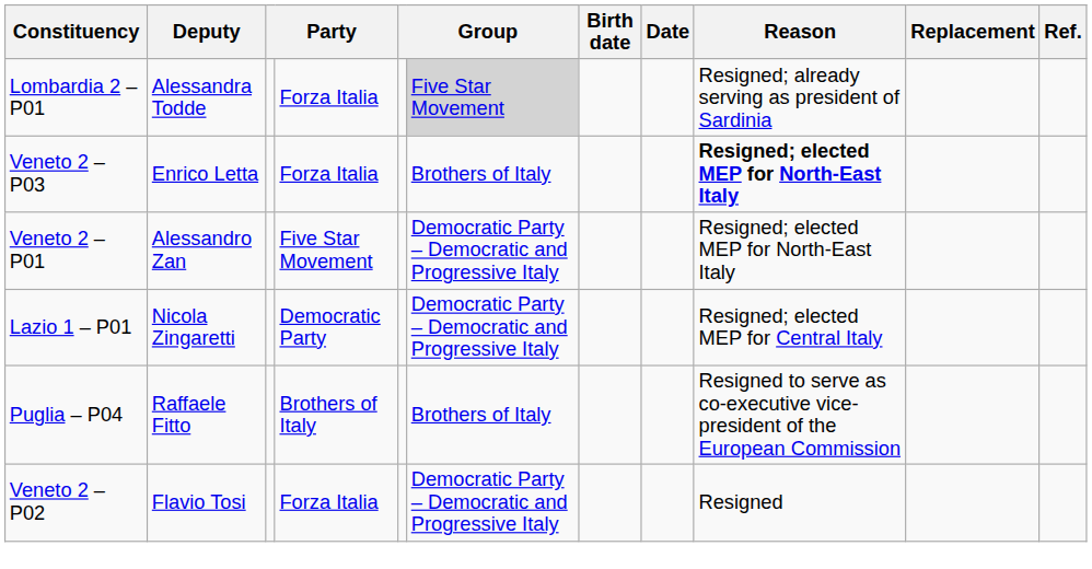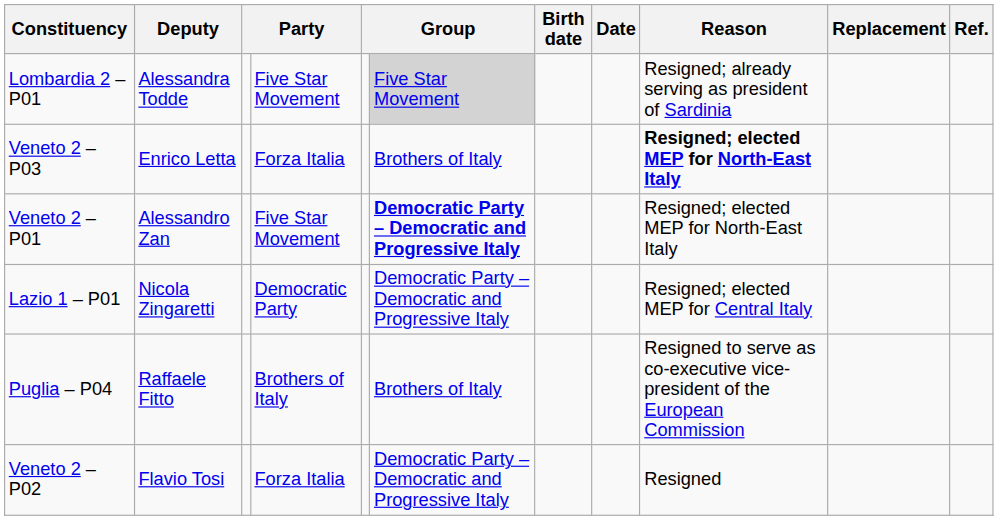Lombardia 2 – P01 | column 4: Forza Italia -> Five Star Movement
Veneto 2 – P01 | column 6: normal -> bold
